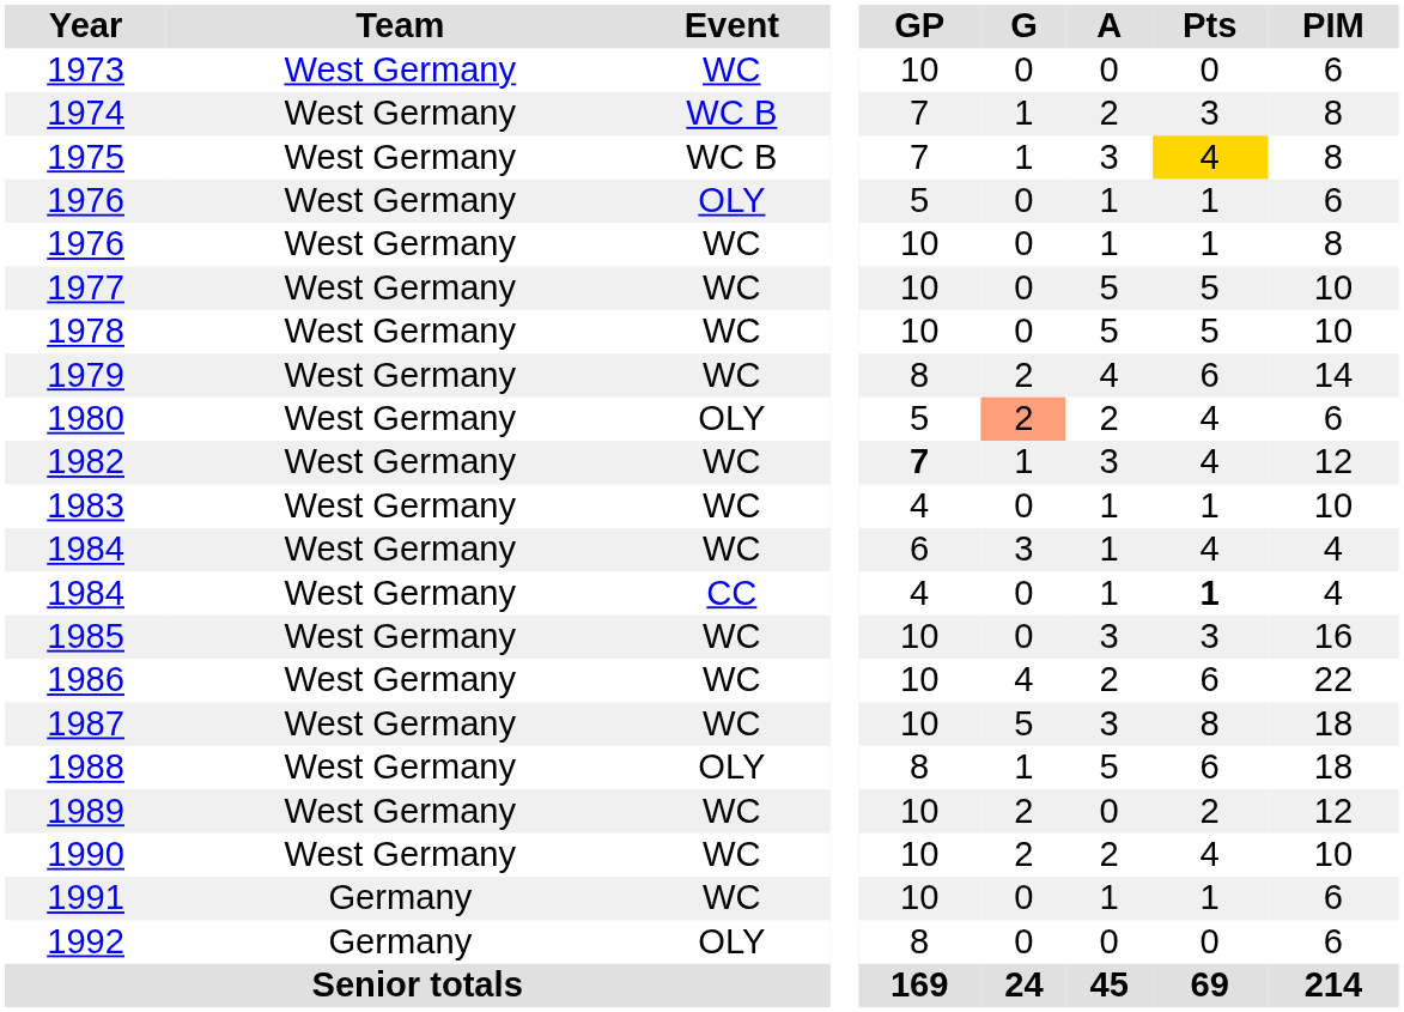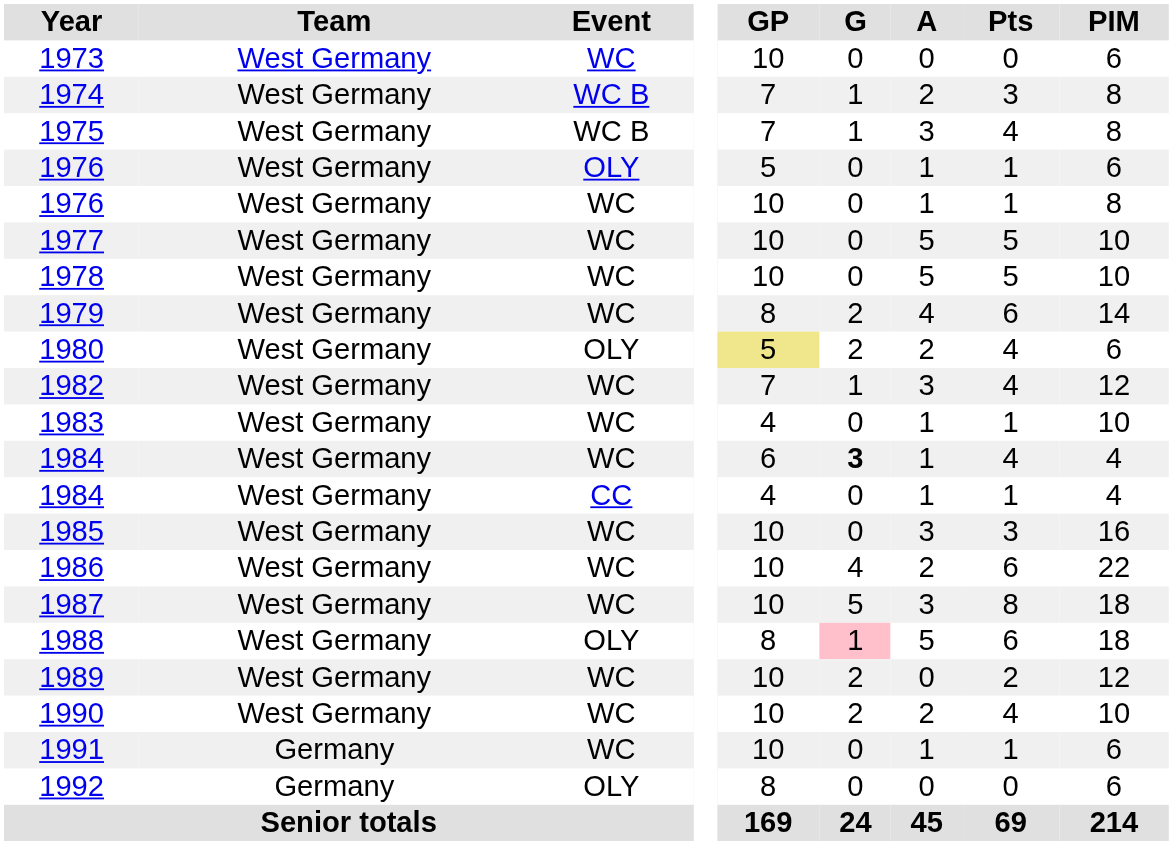1975 | Pts: gold background -> no background
1980 | GP: no background -> khaki background
1980 | G: lightsalmon background -> no background
1982 | GP: bold -> normal
1984 / WC | G: normal -> bold
1984 / CC | Pts: bold -> normal
1988 | G: no background -> pink background
